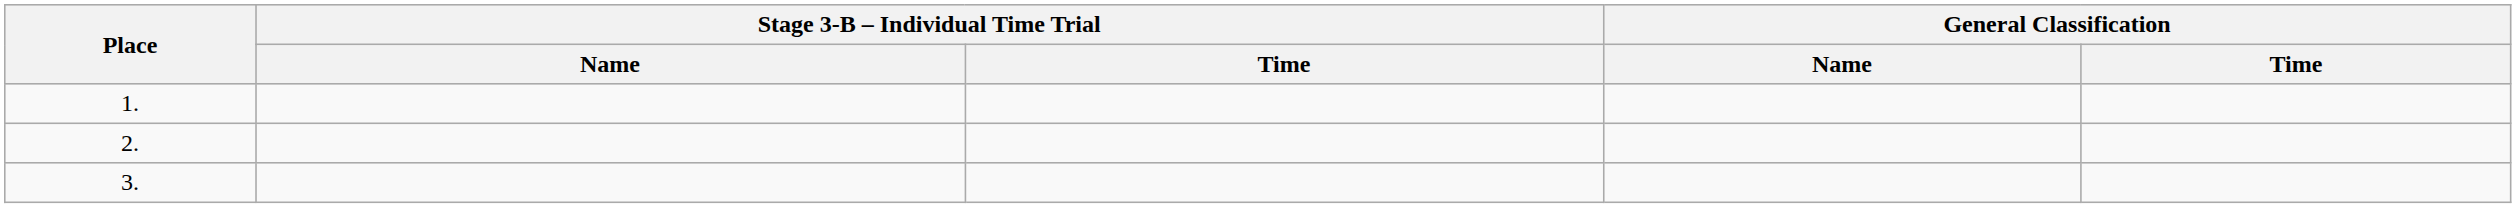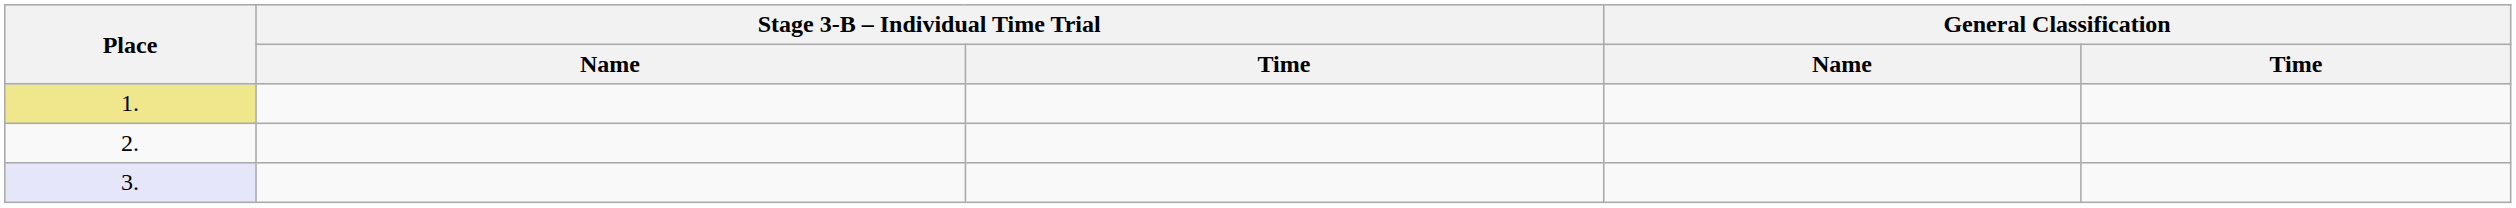1. | Place: no background -> khaki background
3. | Place: no background -> lavender background
